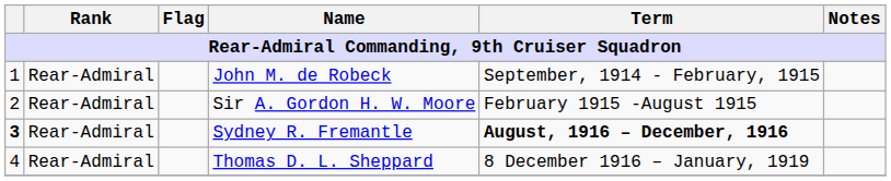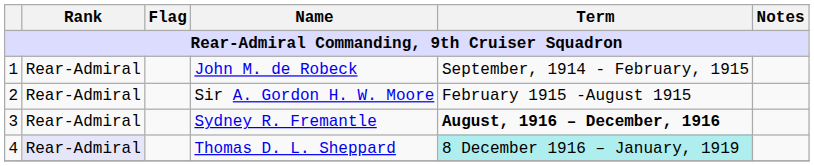Sydney R. Fremantle | column 1: bold -> normal
Thomas D. L. Sheppard | Rank: no background -> lavender background
Thomas D. L. Sheppard | Term: no background -> paleturquoise background
